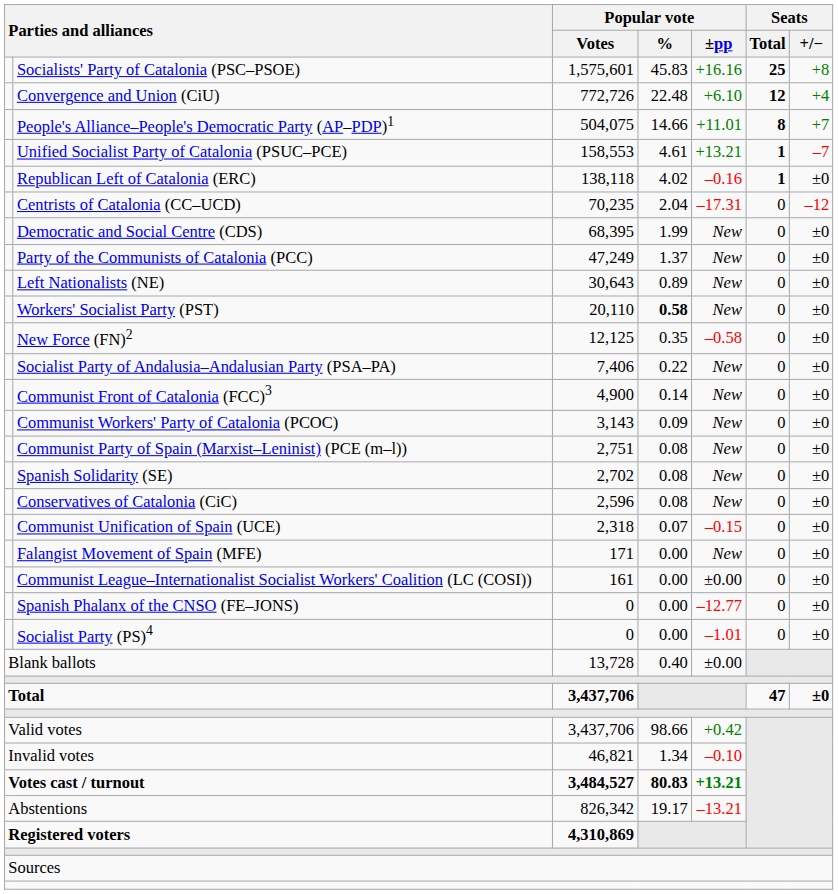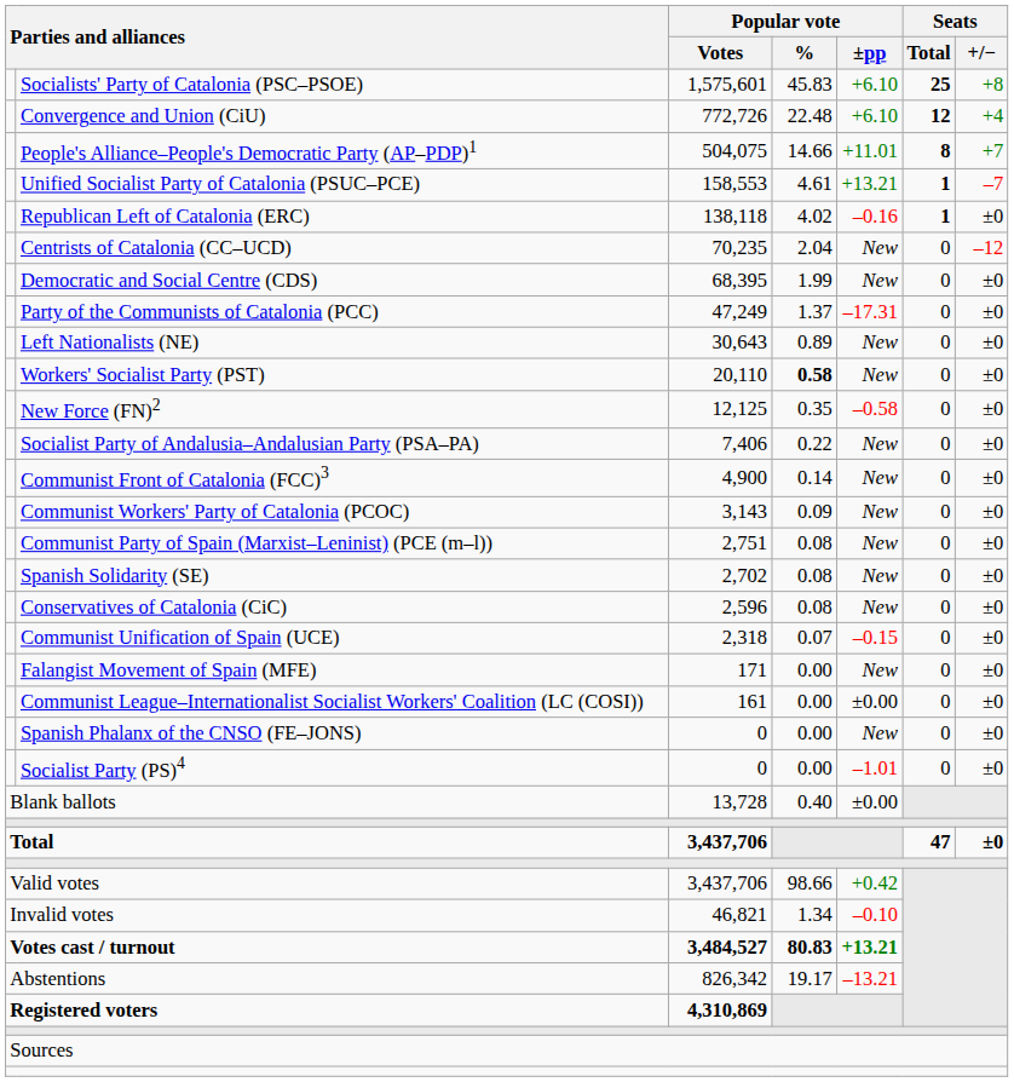Socialists' Party of Catalonia (PSC–PSOE) | Popular vote / ±pp: +16.16 -> +6.10
Centrists of Catalonia (CC–UCD) | Popular vote / ±pp: –17.31 -> New
Party of the Communists of Catalonia (PCC) | Popular vote / ±pp: New -> –17.31
Spanish Phalanx of the CNSO (FE–JONS) | Popular vote / ±pp: –12.77 -> New
